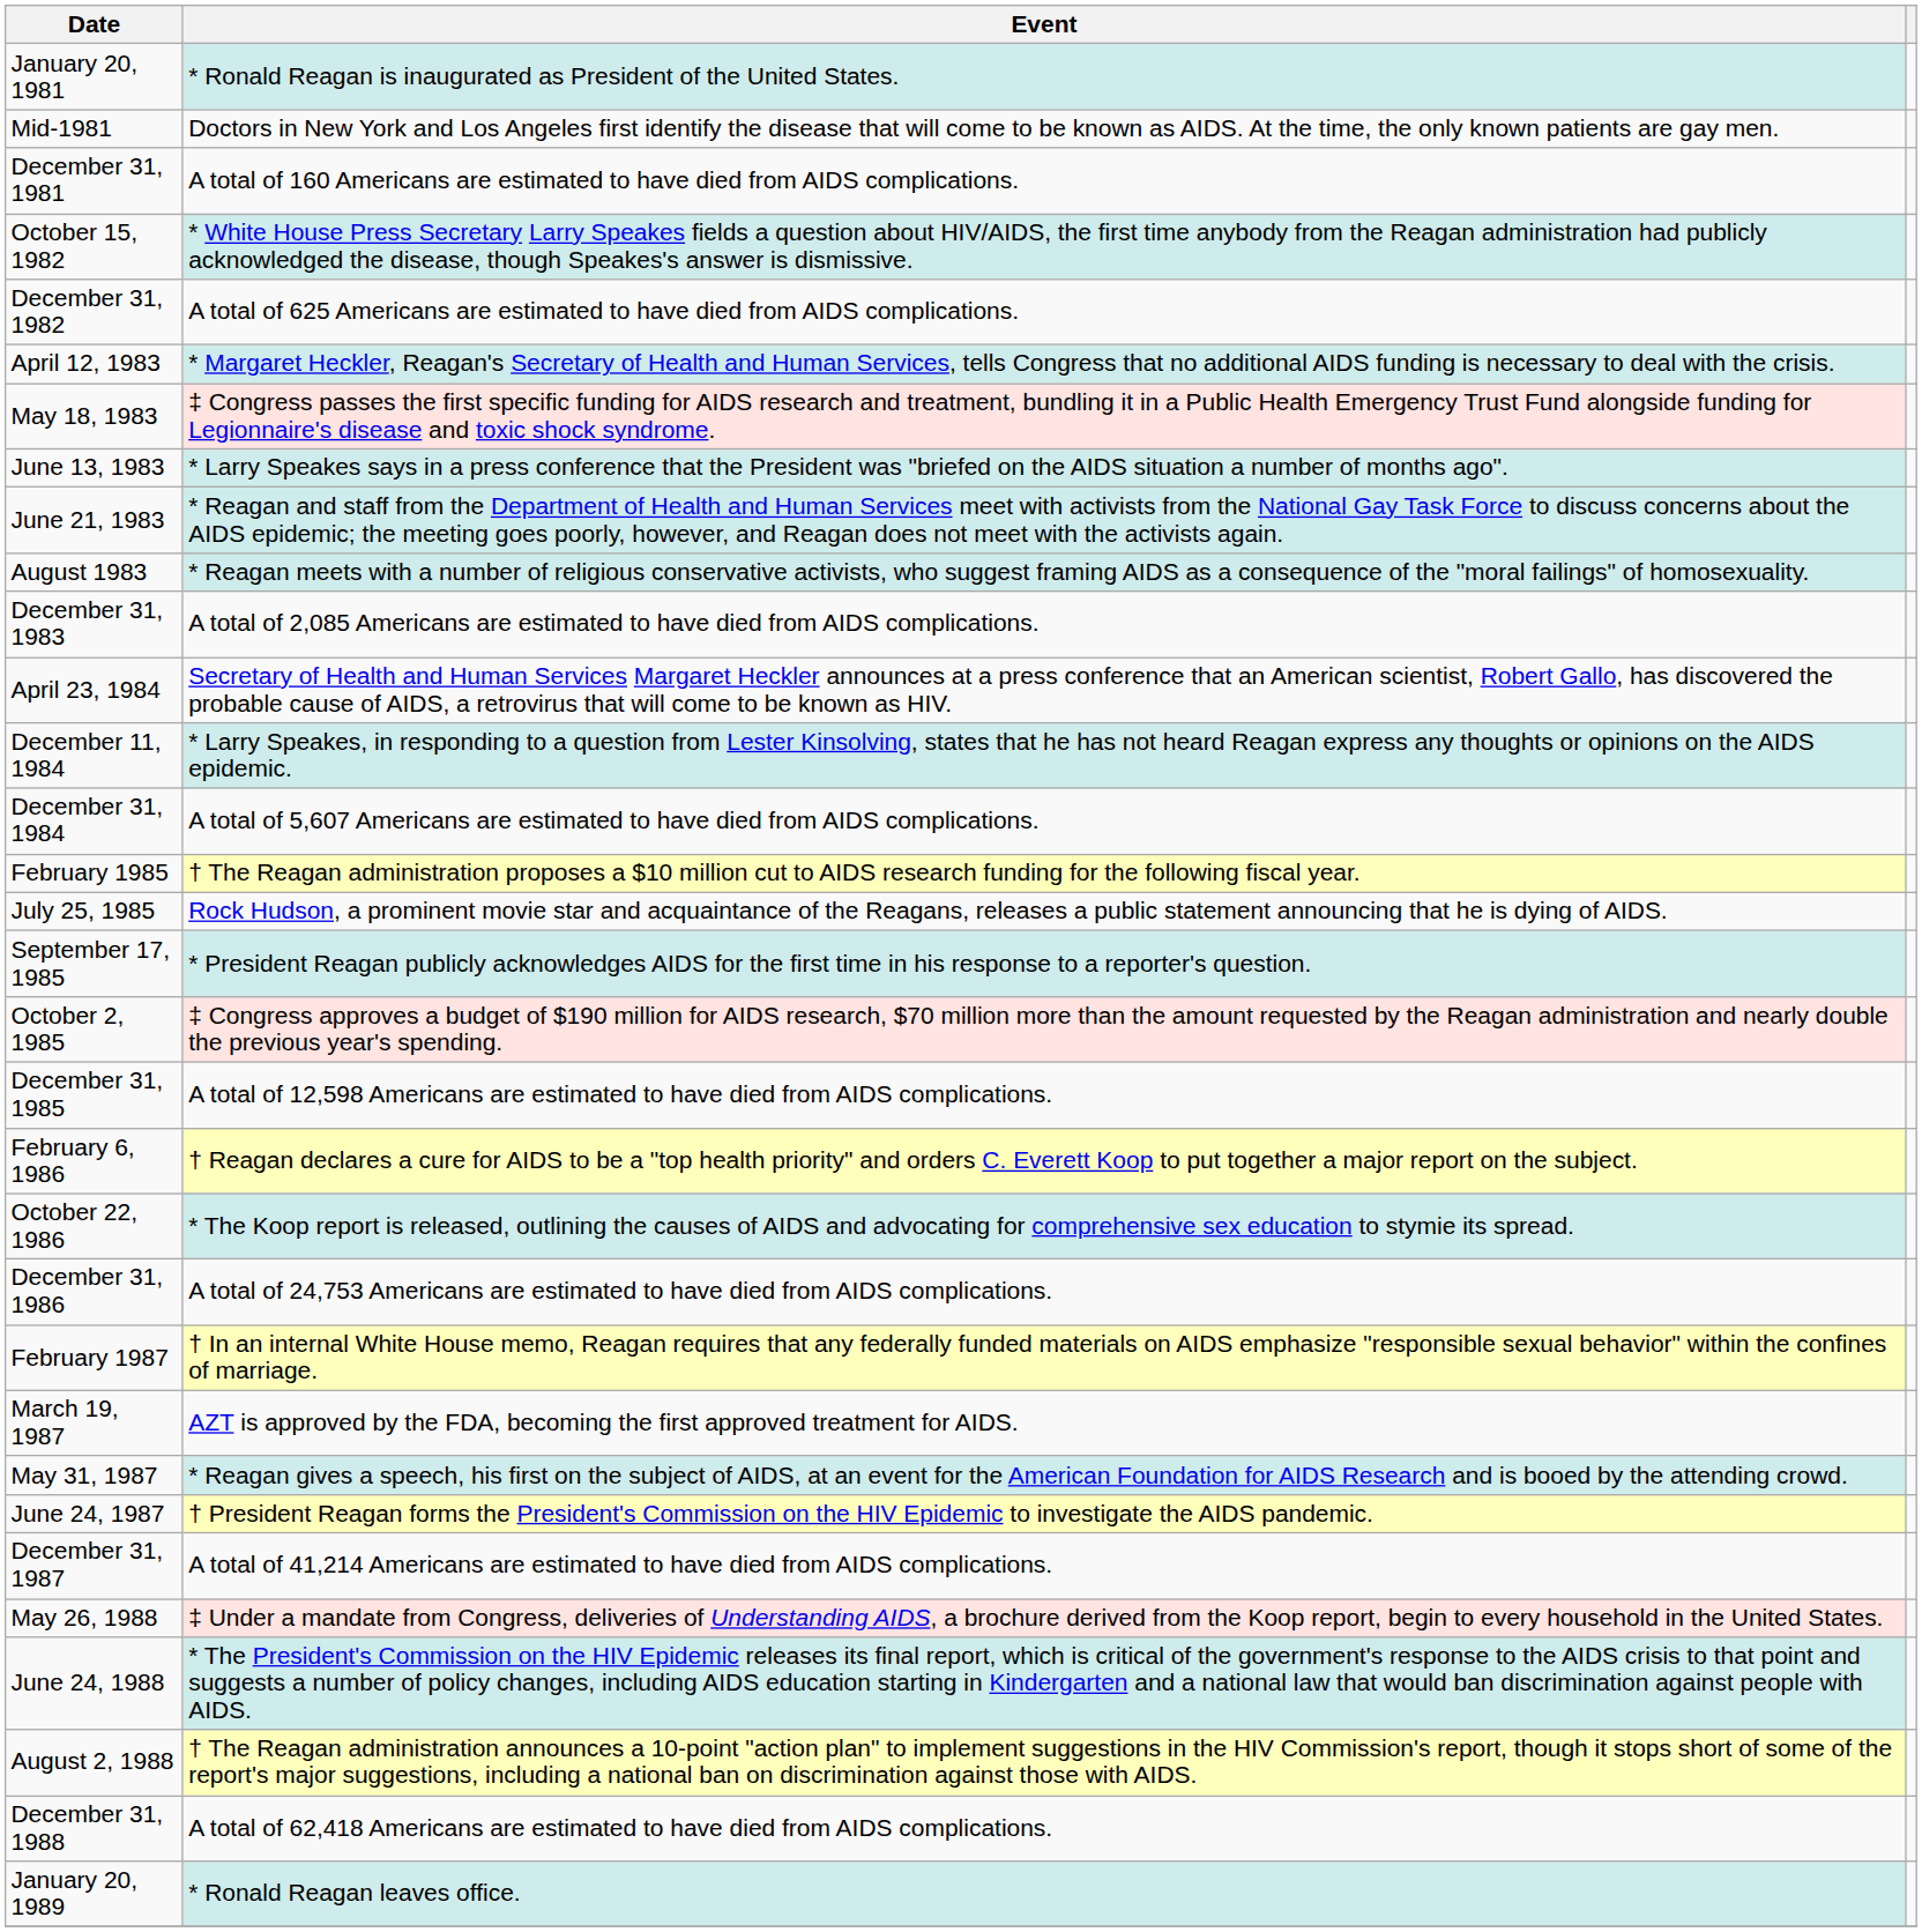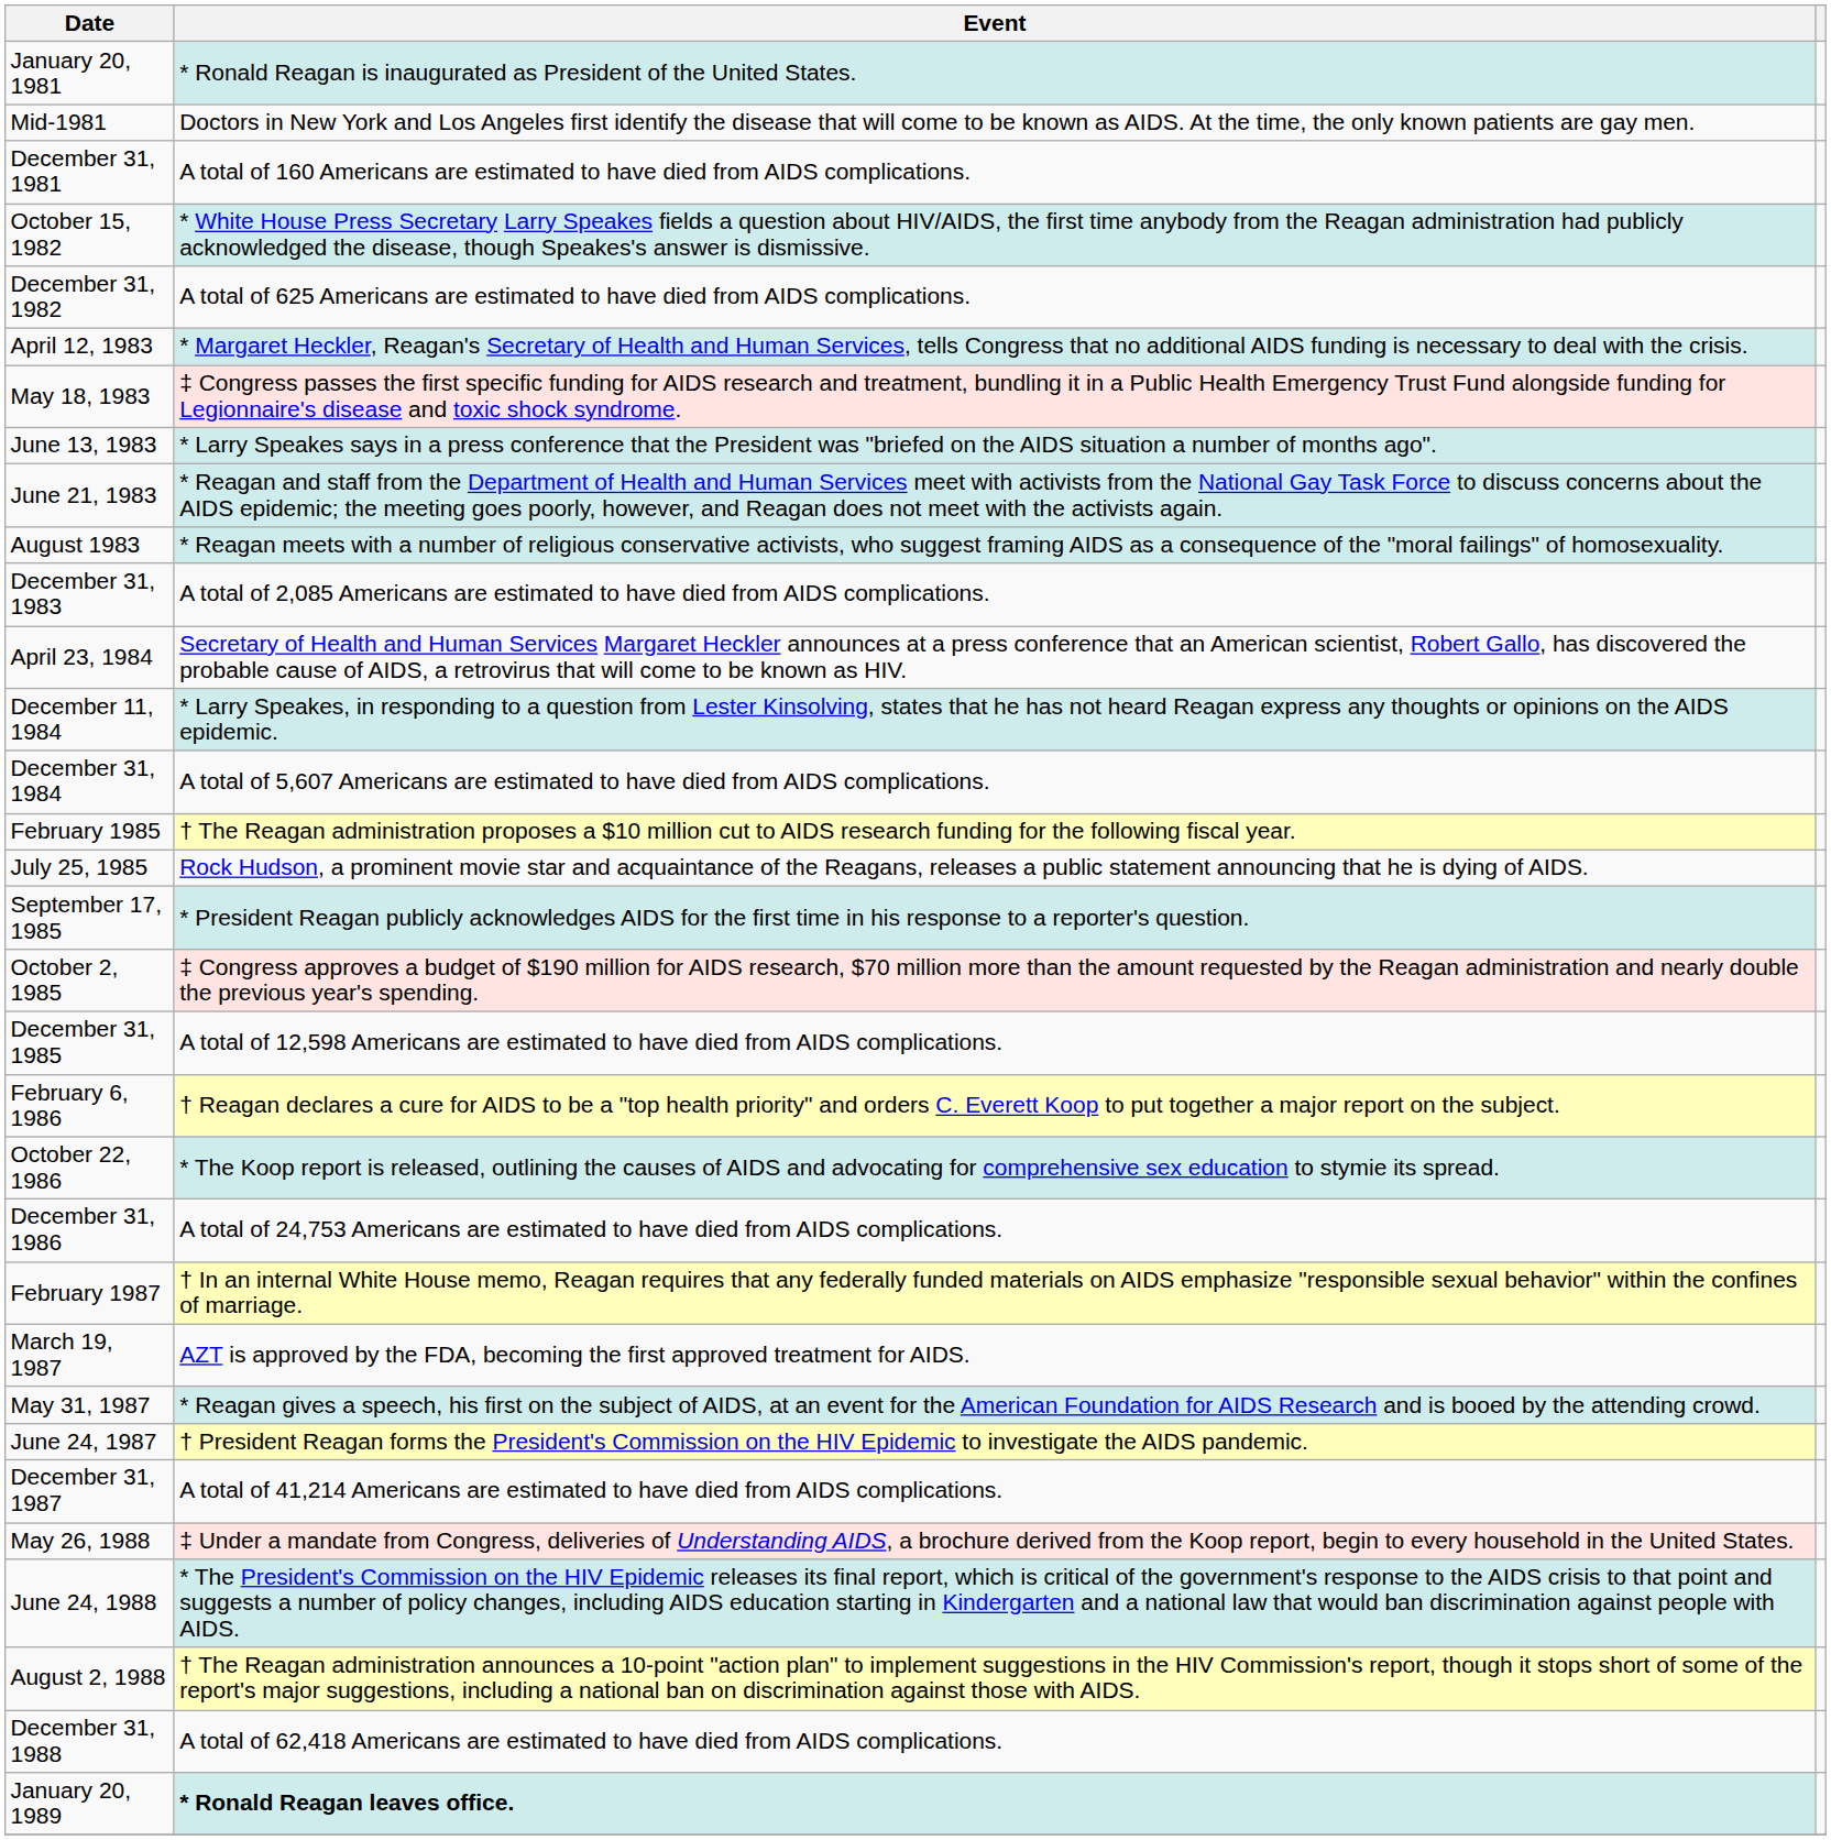January 20, 1989 | Event: normal -> bold
